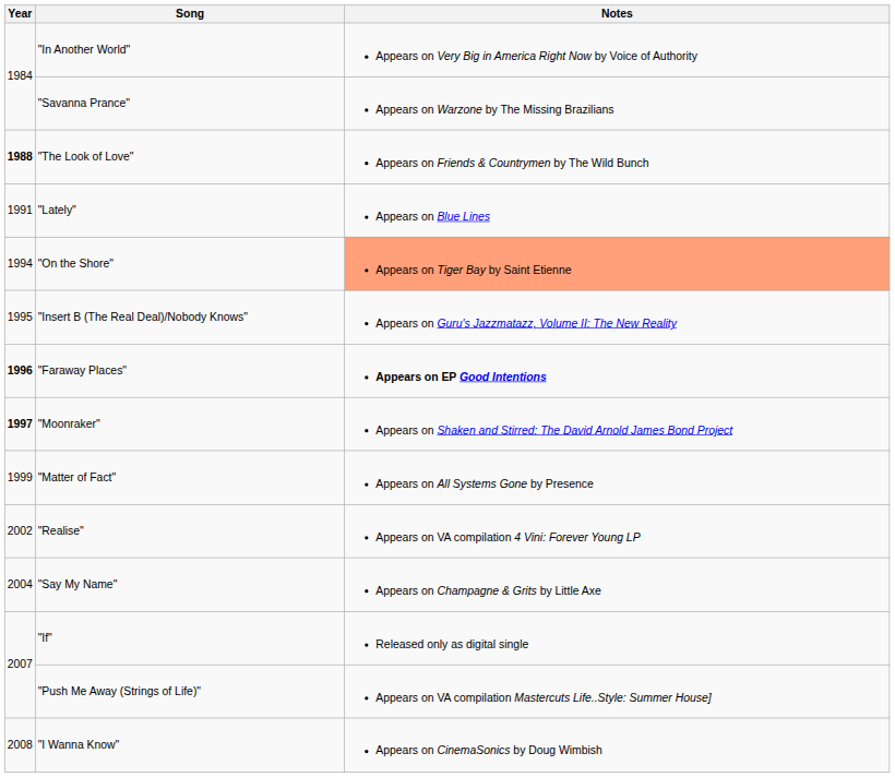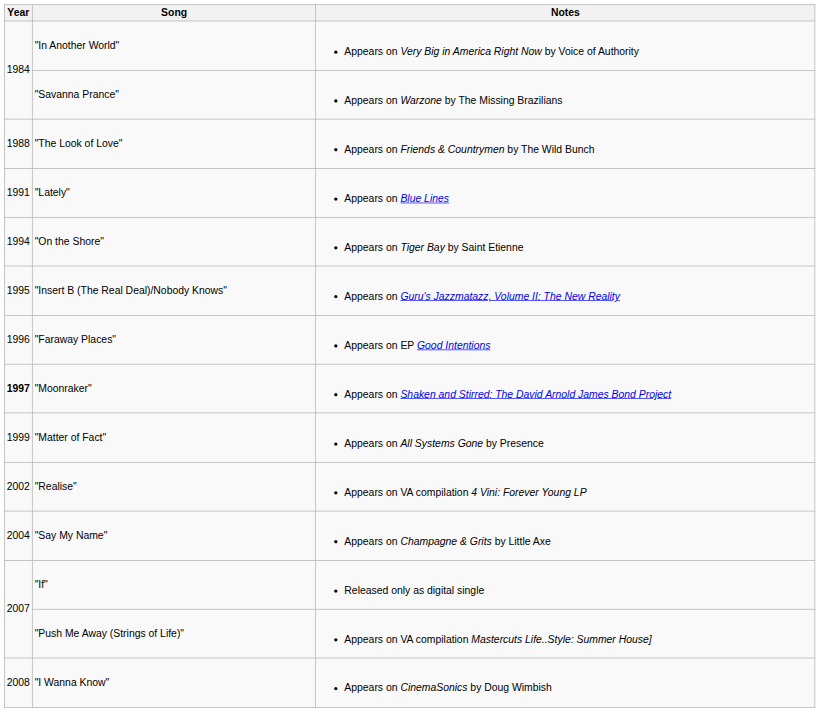"The Look of Love" | Year: bold -> normal
"On the Shore" | Notes: lightsalmon background -> no background
"Faraway Places" | Year: bold -> normal
"Faraway Places" | Notes: bold -> normal
